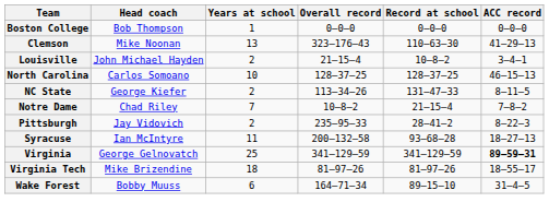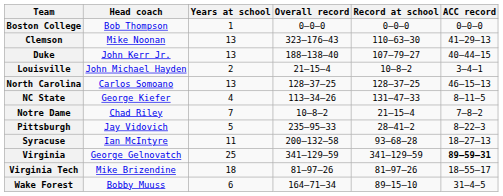+ row: Duke | John Kerr Jr. | 13 | 188–138–40 | 107–79–27 | 40–44–15
North Carolina | Years at school: 10 -> 13
NC State | Years at school: 2 -> 4
Pittsburgh | Years at school: 2 -> 5
